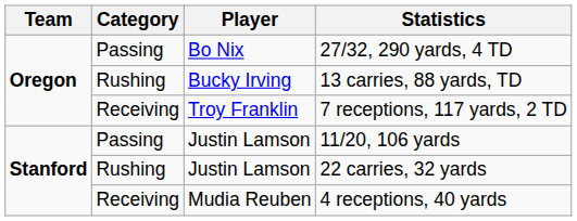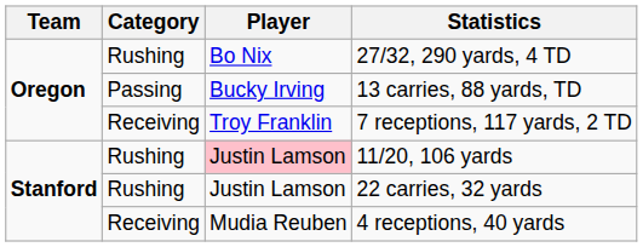27/32, 290 yards, 4 TD | Category: Passing -> Rushing
13 carries, 88 yards, TD | Category: Rushing -> Passing
11/20, 106 yards | Category: Passing -> Rushing
11/20, 106 yards | Player: no background -> pink background
